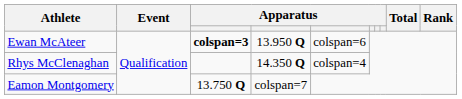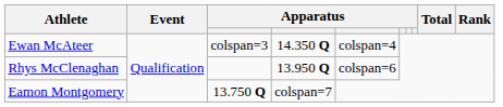Ewan McAteer | column 3: bold -> normal
Ewan McAteer | column 4: 13.950 Q -> 14.350 Q
Ewan McAteer | column 5: colspan=6 -> colspan=4
Rhys McClenaghan | column 4: 14.350 Q -> 13.950 Q
Rhys McClenaghan | column 5: colspan=4 -> colspan=6
